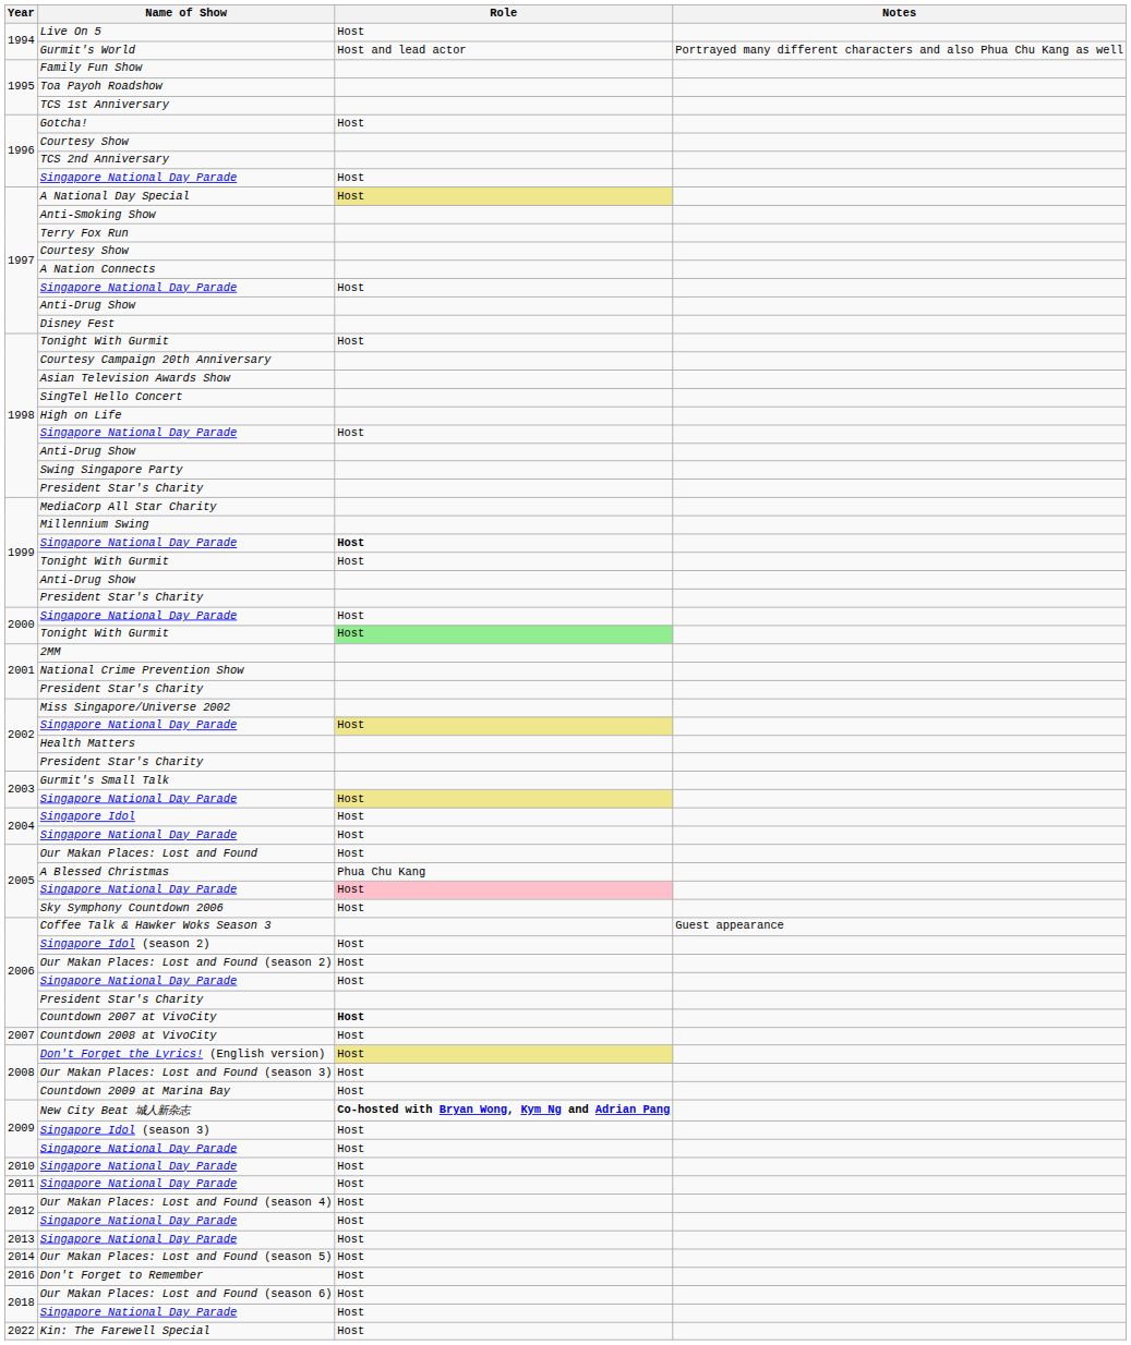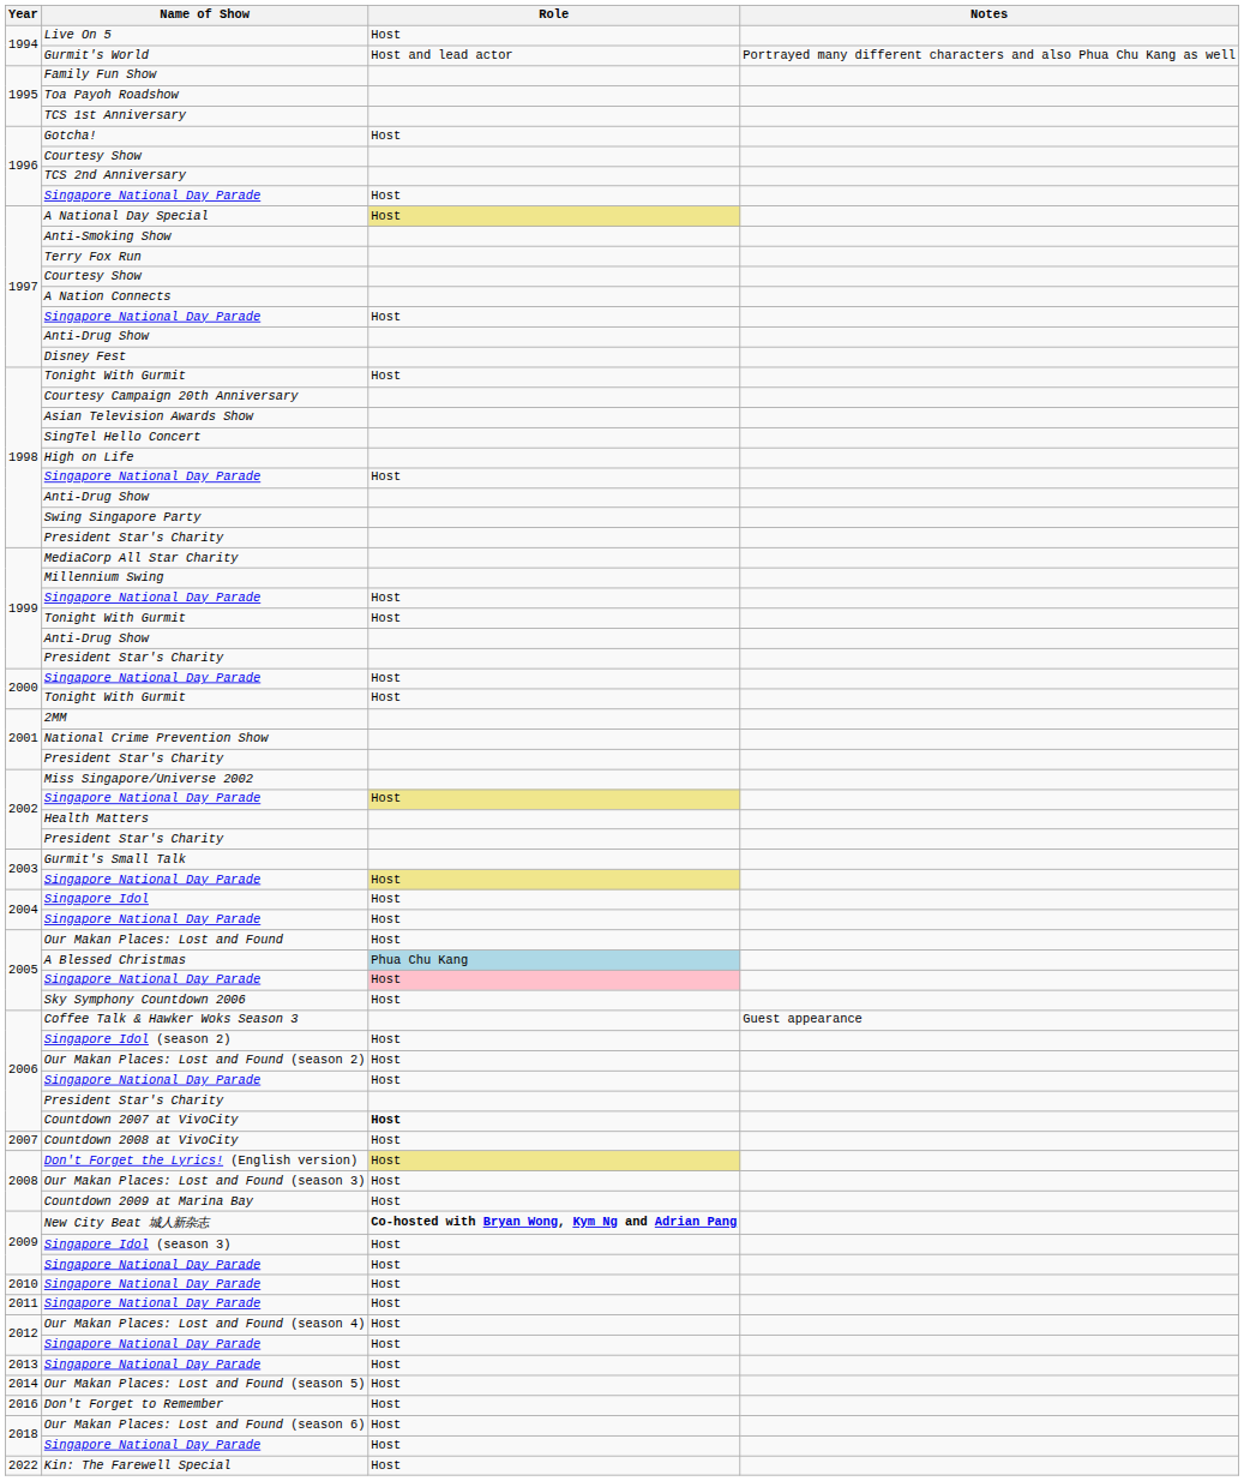1999 / Singapore National Day Parade | Role: bold -> normal
2000 / Tonight With Gurmit | Role: lightgreen background -> no background
A Blessed Christmas | Role: no background -> lightblue background
